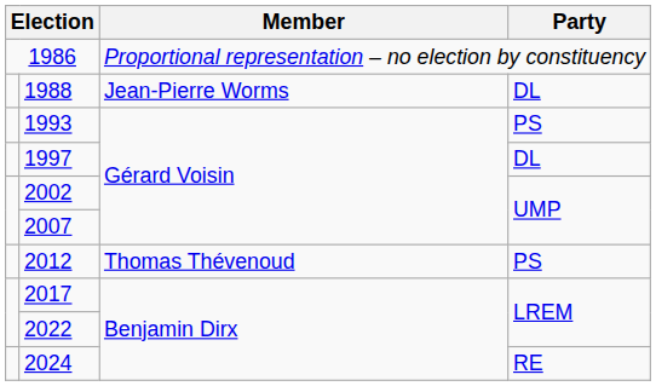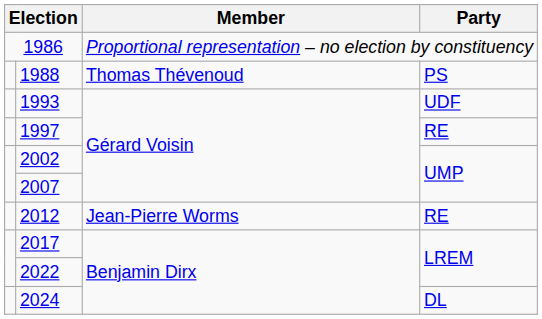1988 | Member: Jean-Pierre Worms -> Thomas Thévenoud
1988 | Party: DL -> PS
1993 | Party: PS -> UDF
1997 | Party: DL -> RE
2012 | Member: Thomas Thévenoud -> Jean-Pierre Worms
2012 | Party: PS -> RE
2024 | Party: RE -> DL
